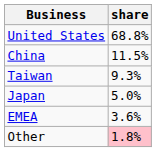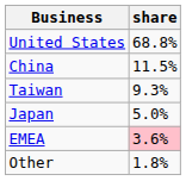EMEA | share: no background -> pink background
Other | share: pink background -> no background
